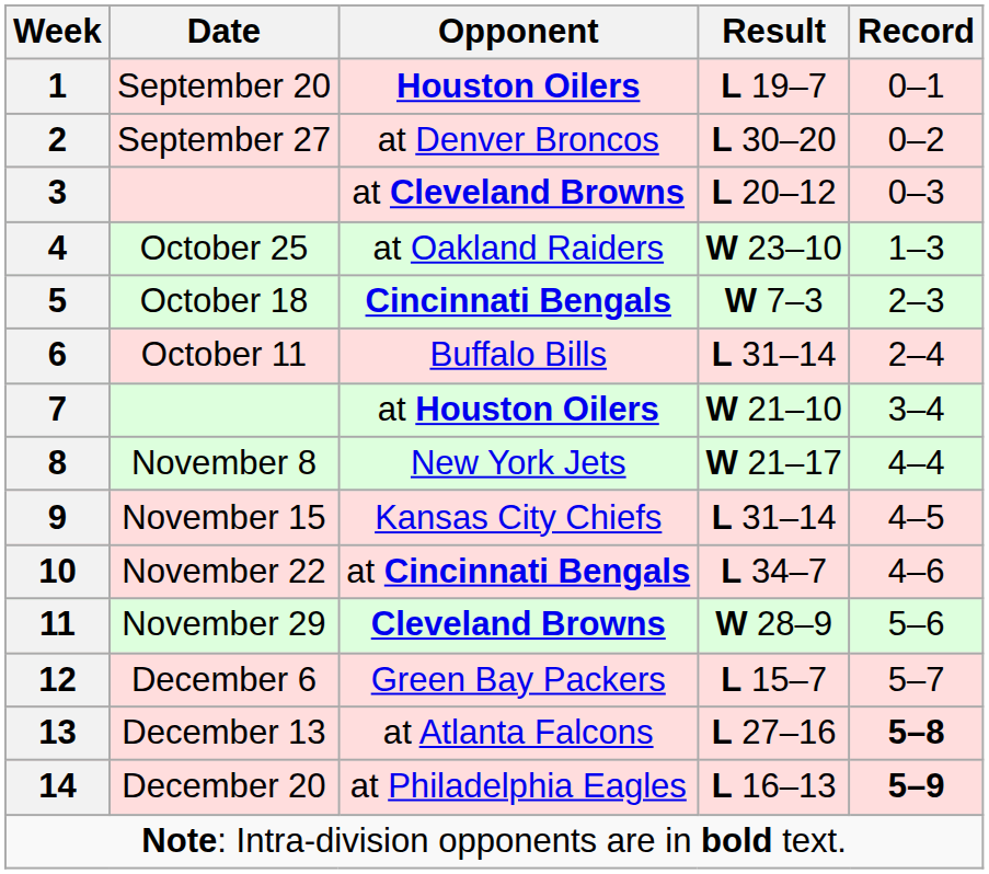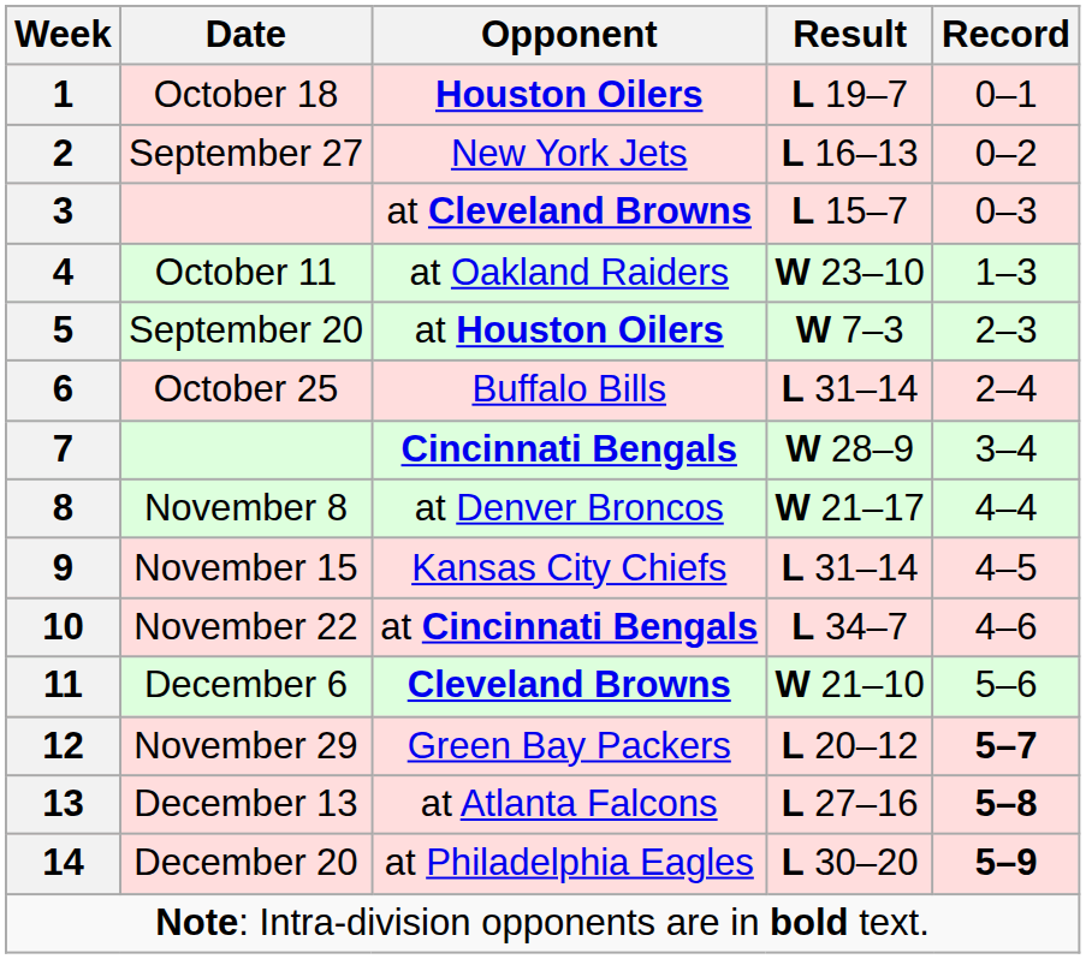1 | Date: September 20 -> October 18
2 | Opponent: at Denver Broncos -> New York Jets
2 | Result: L 30–20 -> L 16–13
3 | Result: L 20–12 -> L 15–7
4 | Date: October 25 -> October 11
5 | Date: October 18 -> September 20
5 | Opponent: Cincinnati Bengals -> at Houston Oilers
6 | Date: October 11 -> October 25
7 | Opponent: at Houston Oilers -> Cincinnati Bengals
7 | Result: W 21–10 -> W 28–9
8 | Opponent: New York Jets -> at Denver Broncos
11 | Date: November 29 -> December 6
11 | Result: W 28–9 -> W 21–10
12 | Date: December 6 -> November 29
12 | Result: L 15–7 -> L 20–12
12 | Record: normal -> bold
14 | Result: L 16–13 -> L 30–20
